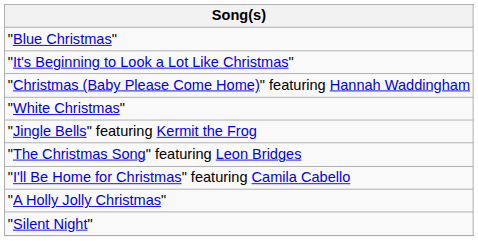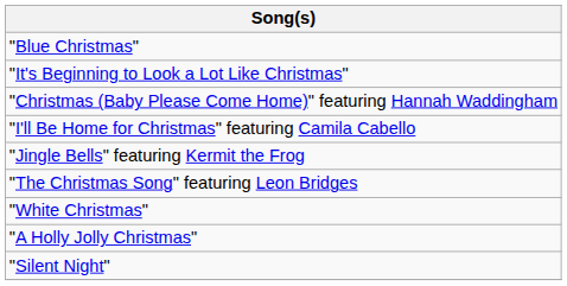row 5 | column 1: "White Christmas" -> "I'll Be Home for Christmas" featuring Camila Cabello
row 8 | column 1: "I'll Be Home for Christmas" featuring Camila Cabello -> "White Christmas"
